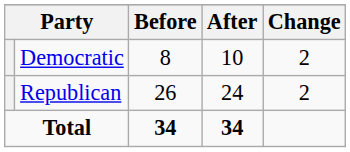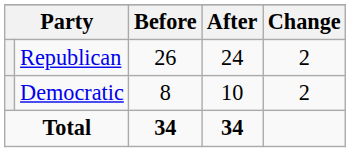rows swapped: Republican <-> Democratic
